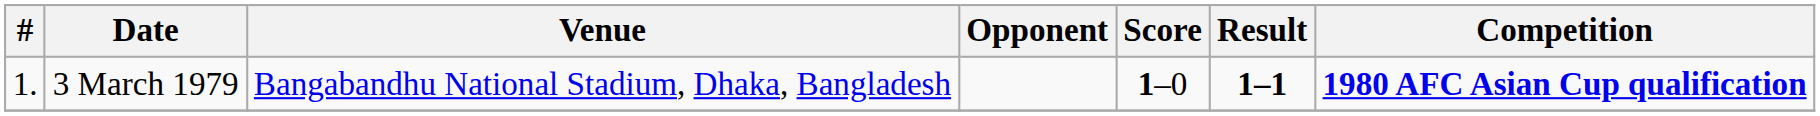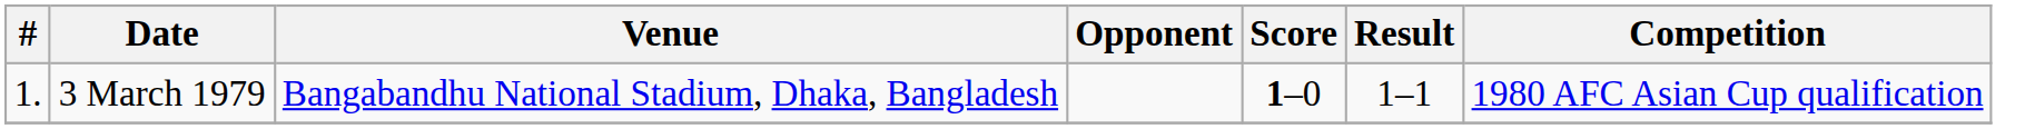3 March 1979 | Result: bold -> normal
3 March 1979 | Competition: bold -> normal
